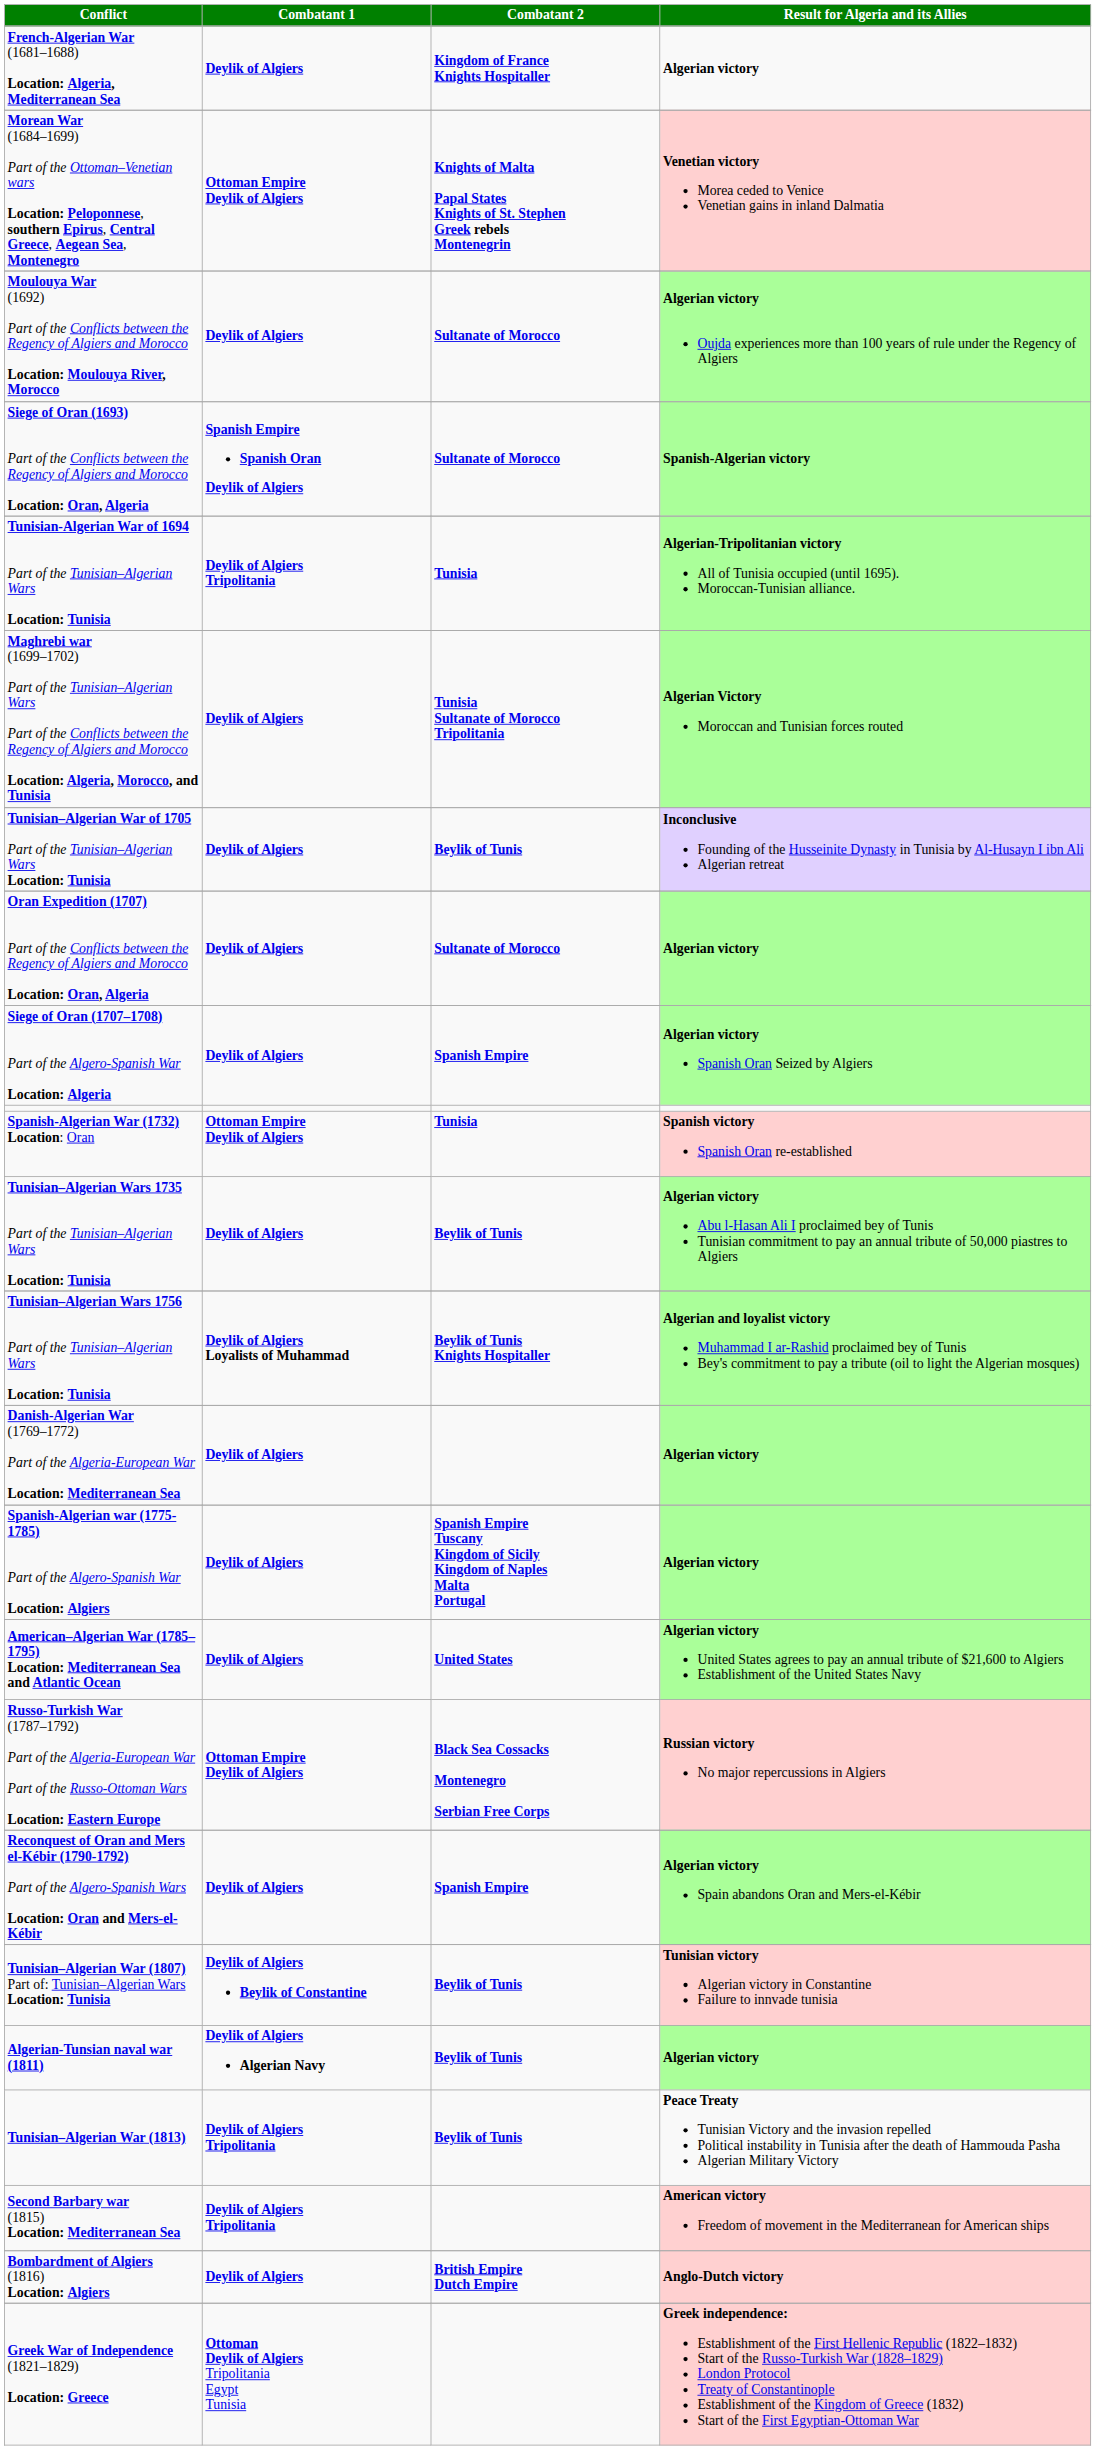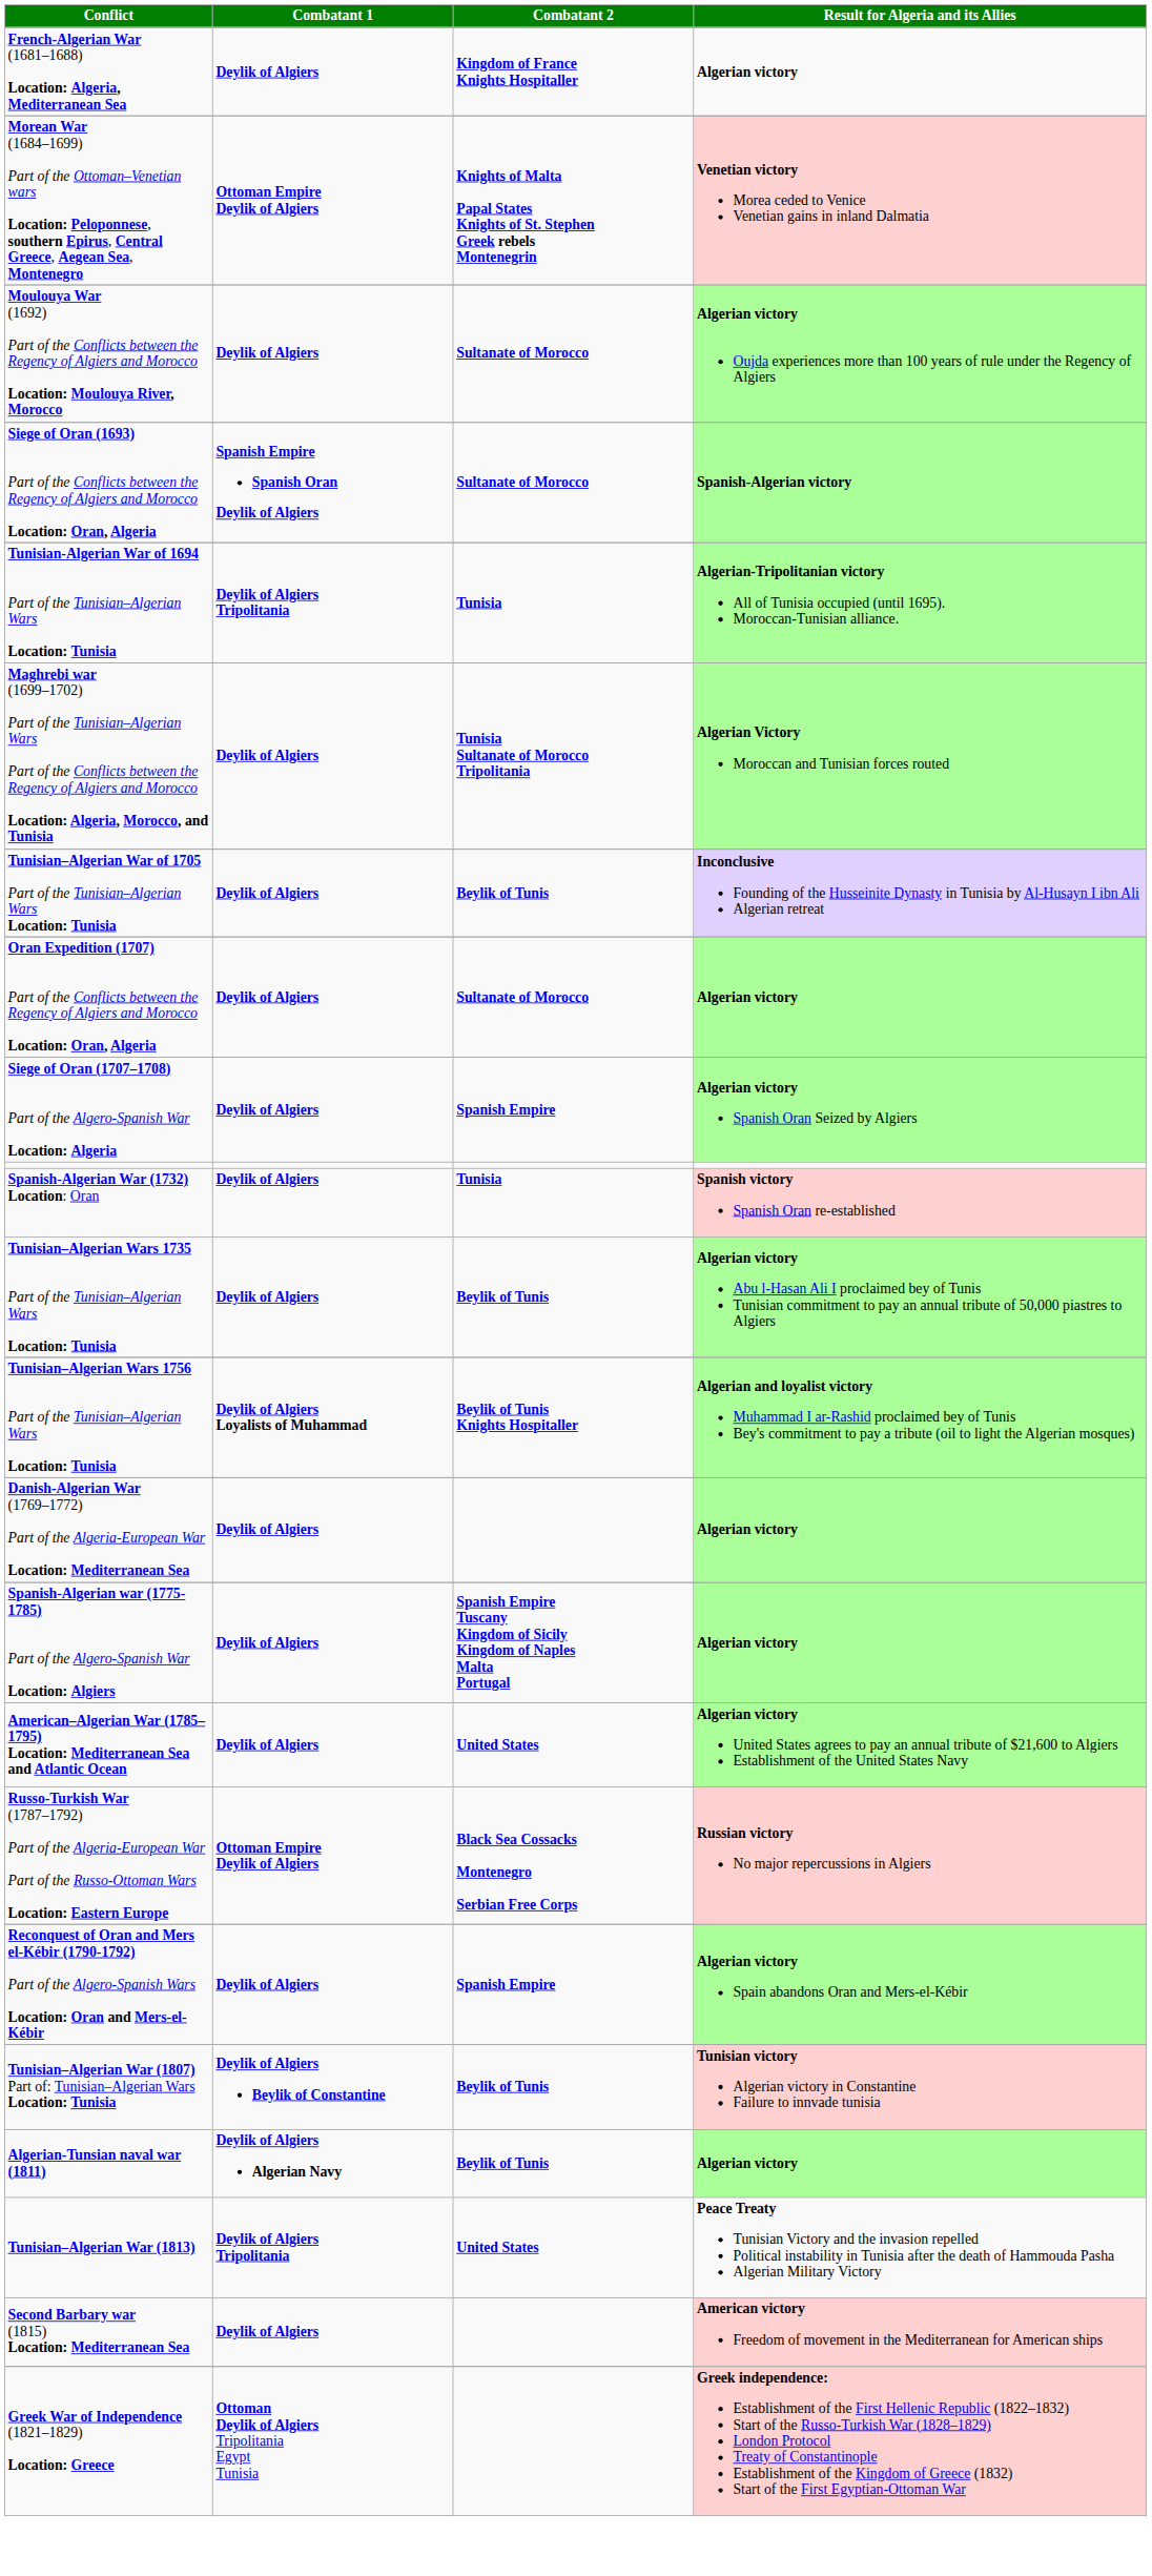Spanish-Algerian War (1732) Location: Oran | Combatant 1: Ottoman Empire Deylik of Algiers -> Deylik of Algiers
Tunisian–Algerian War (1813) | Combatant 2: Beylik of Tunis -> United States
Second Barbary war (1815) Location: Mediterranean Sea | Combatant 1: Deylik of Algiers Tripolitania -> Deylik of Algiers
- row: Bombardment of Algiers (1816) Location: Algiers | Deylik of Algiers | British Empire Dutch Empire | Anglo-Dutch victory
